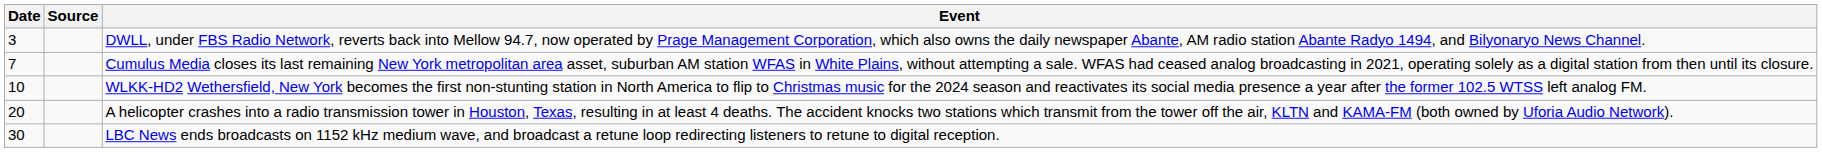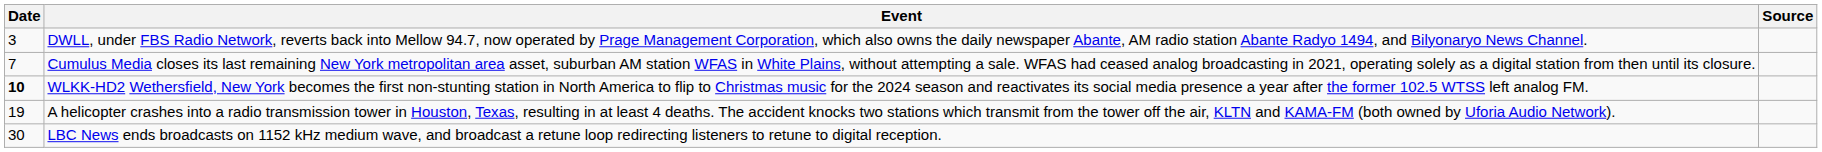columns swapped: Event <-> Source
row 4 | Date: normal -> bold
row 5 | Date: 20 -> 19
